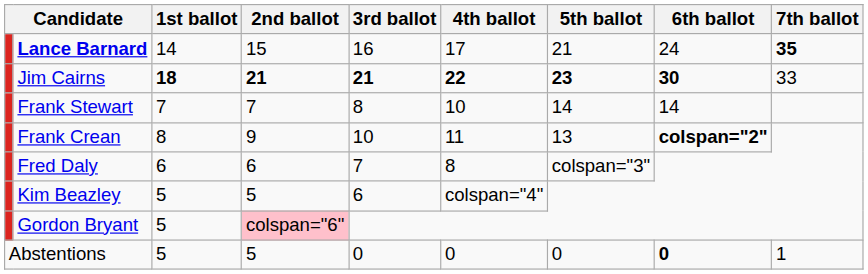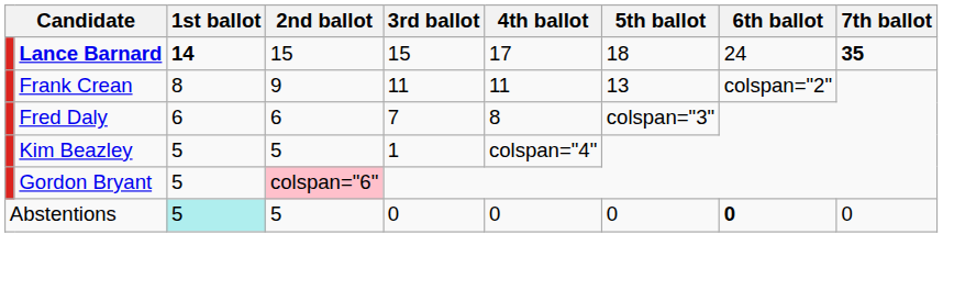Lance Barnard | 1st ballot: normal -> bold
Lance Barnard | 3rd ballot: 16 -> 15
Lance Barnard | 5th ballot: 21 -> 18
- row: Jim Cairns | 18 | 21 | 21 | 22 | 23 | 30 | 33
- row: Frank Stewart | 7 | 7 | 8 | 10 | 14 | 14
Frank Crean | 3rd ballot: 10 -> 11
Frank Crean | 6th ballot: bold -> normal
Kim Beazley | 3rd ballot: 6 -> 1
Abstentions | 1st ballot: no background -> paleturquoise background
Abstentions | 7th ballot: 1 -> 0
